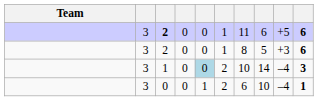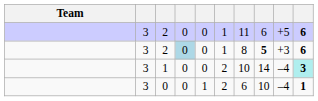row 2 | column 3: bold -> normal
row 3 | column 4: no background -> lightblue background
row 3 | column 8: normal -> bold
row 4 | column 5: lightblue background -> no background
row 4 | column 10: no background -> paleturquoise background
